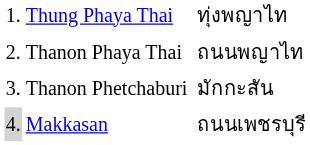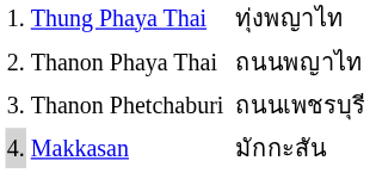Thanon Phetchaburi | column 3: มักกะสัน -> ถนนเพชรบุรี
Makkasan | column 3: ถนนเพชรบุรี -> มักกะสัน
